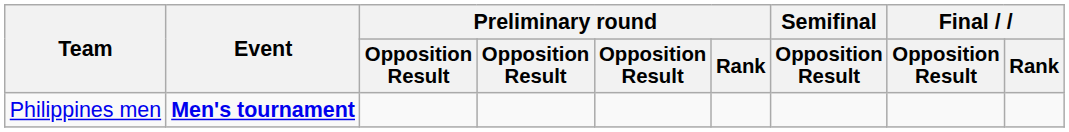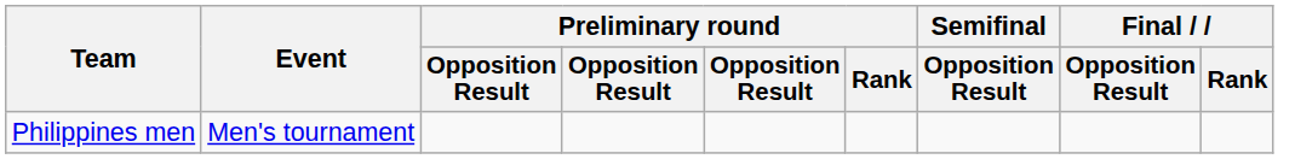Philippines men | Event: bold -> normal
